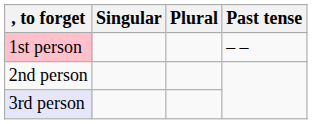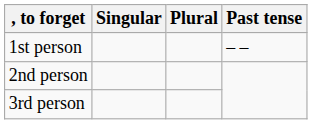1st person | , to forget: pink background -> no background
3rd person | , to forget: lavender background -> no background
